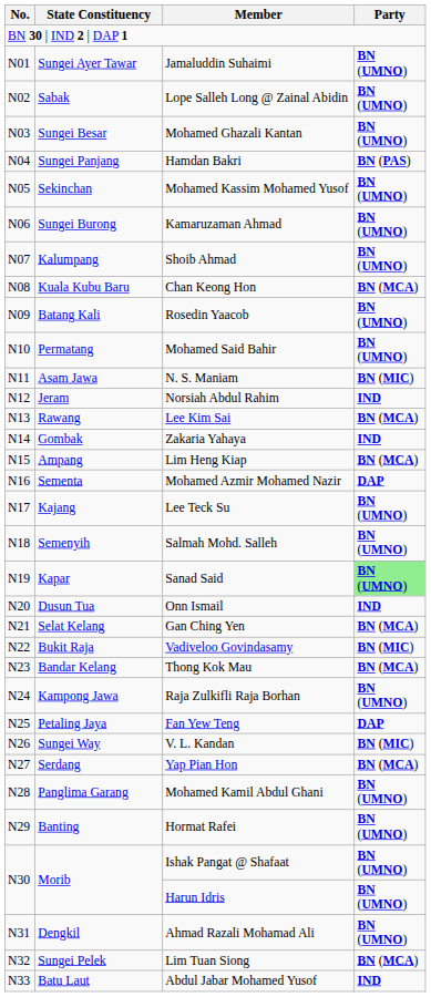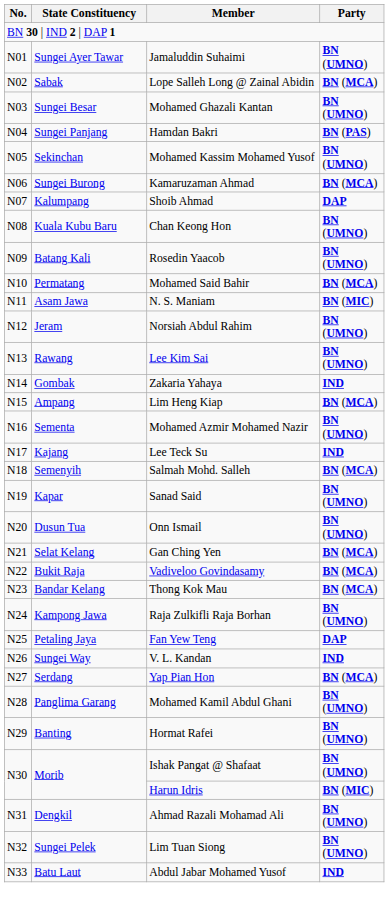Lope Salleh Long @ Zainal Abidin | Party: BN (UMNO) -> BN (MCA)
Kamaruzaman Ahmad | Party: BN (UMNO) -> BN (MCA)
Shoib Ahmad | Party: BN (UMNO) -> DAP
Chan Keong Hon | Party: BN (MCA) -> BN (UMNO)
Mohamed Said Bahir | Party: BN (UMNO) -> BN (MCA)
Norsiah Abdul Rahim | Party: IND -> BN (UMNO)
Lee Kim Sai | Party: BN (MCA) -> BN (UMNO)
Mohamed Azmir Mohamed Nazir | Party: DAP -> BN (UMNO)
Lee Teck Su | Party: BN (UMNO) -> IND
Salmah Mohd. Salleh | Party: BN (UMNO) -> BN (MCA)
Sanad Said | Party: lightgreen background -> no background
Onn Ismail | Party: IND -> BN (UMNO)
Vadiveloo Govindasamy | Party: BN (MIC) -> BN (MCA)
V. L. Kandan | Party: BN (MIC) -> IND
Harun Idris | Party: BN (UMNO) -> BN (MIC)
Lim Tuan Siong | Party: BN (MCA) -> BN (UMNO)
